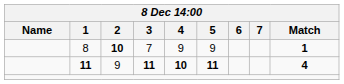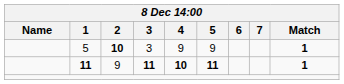row 3 | 1: 8 -> 5
row 3 | 3: 7 -> 3
row 4 | Match: 4 -> 1
